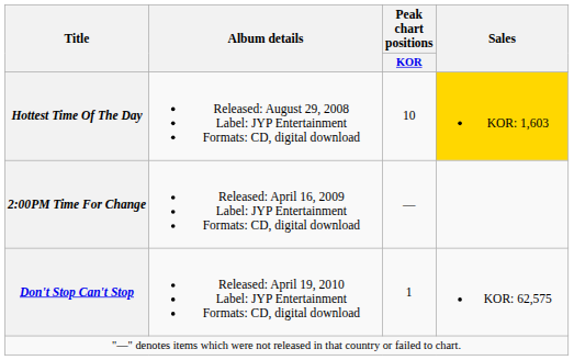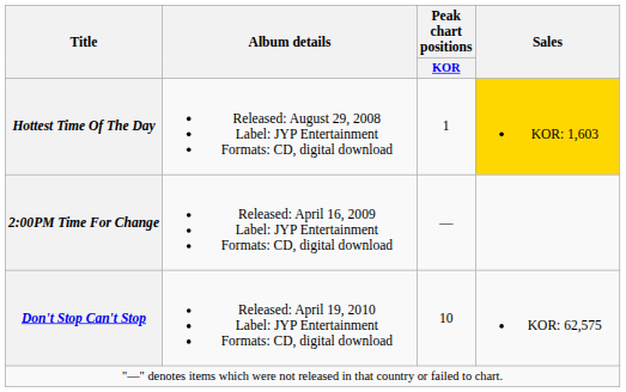Hottest Time Of The Day | Peak chart positions / KOR: 10 -> 1
Don't Stop Can't Stop | Peak chart positions / KOR: 1 -> 10
